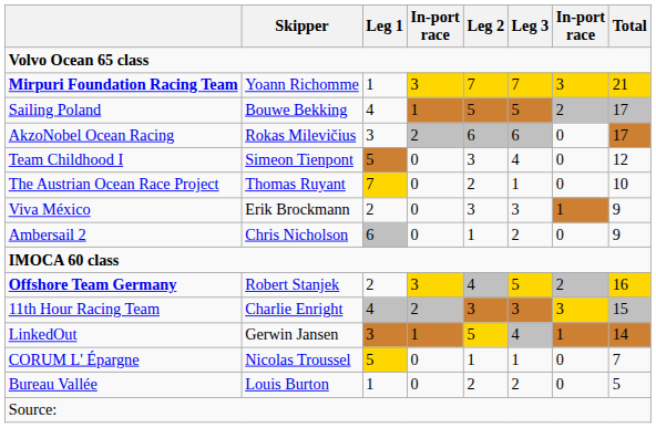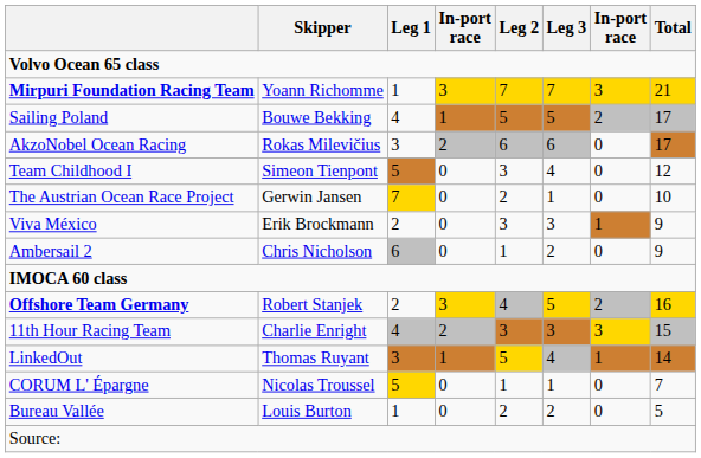The Austrian Ocean Race Project | Skipper: Thomas Ruyant -> Gerwin Jansen
LinkedOut | Skipper: Gerwin Jansen -> Thomas Ruyant
